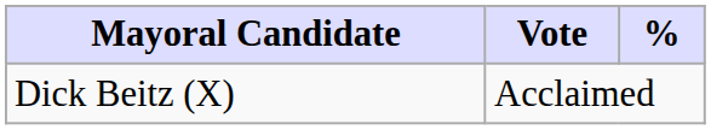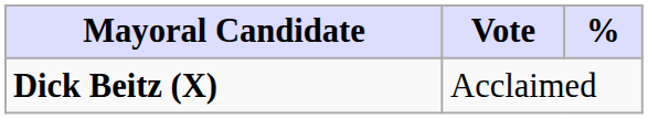Dick Beitz (X) | Mayoral Candidate: normal -> bold
